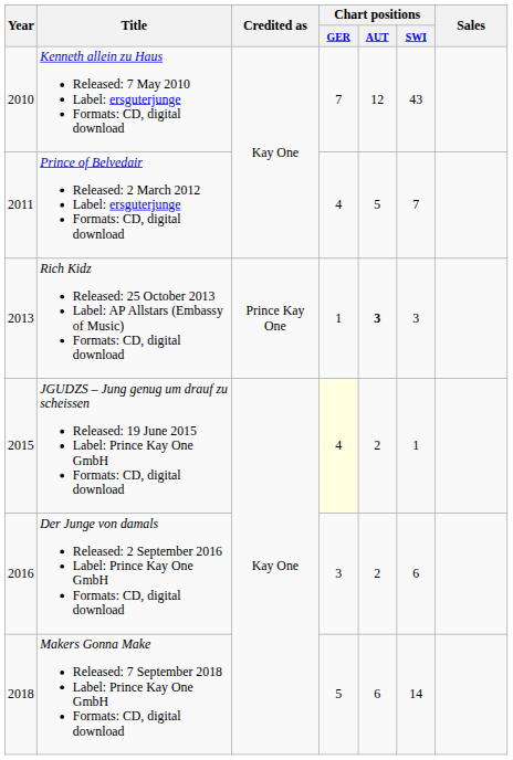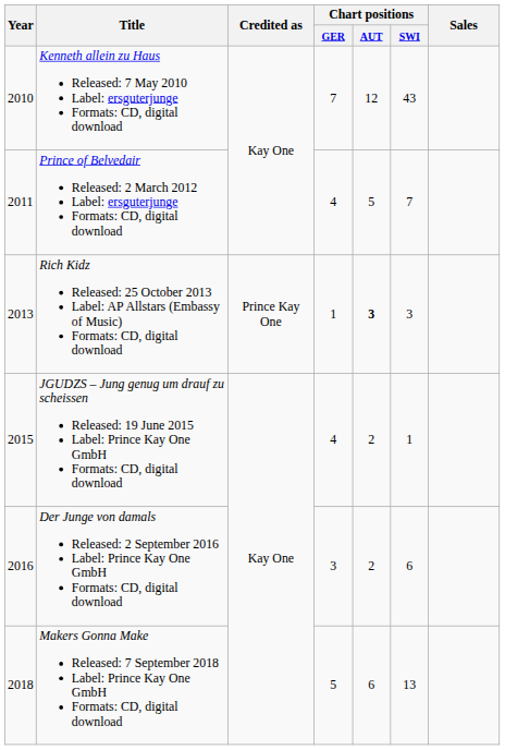row 6 | Chart positions / GER: lightyellow background -> no background
row 8 | Chart positions / SWI: 14 -> 13
